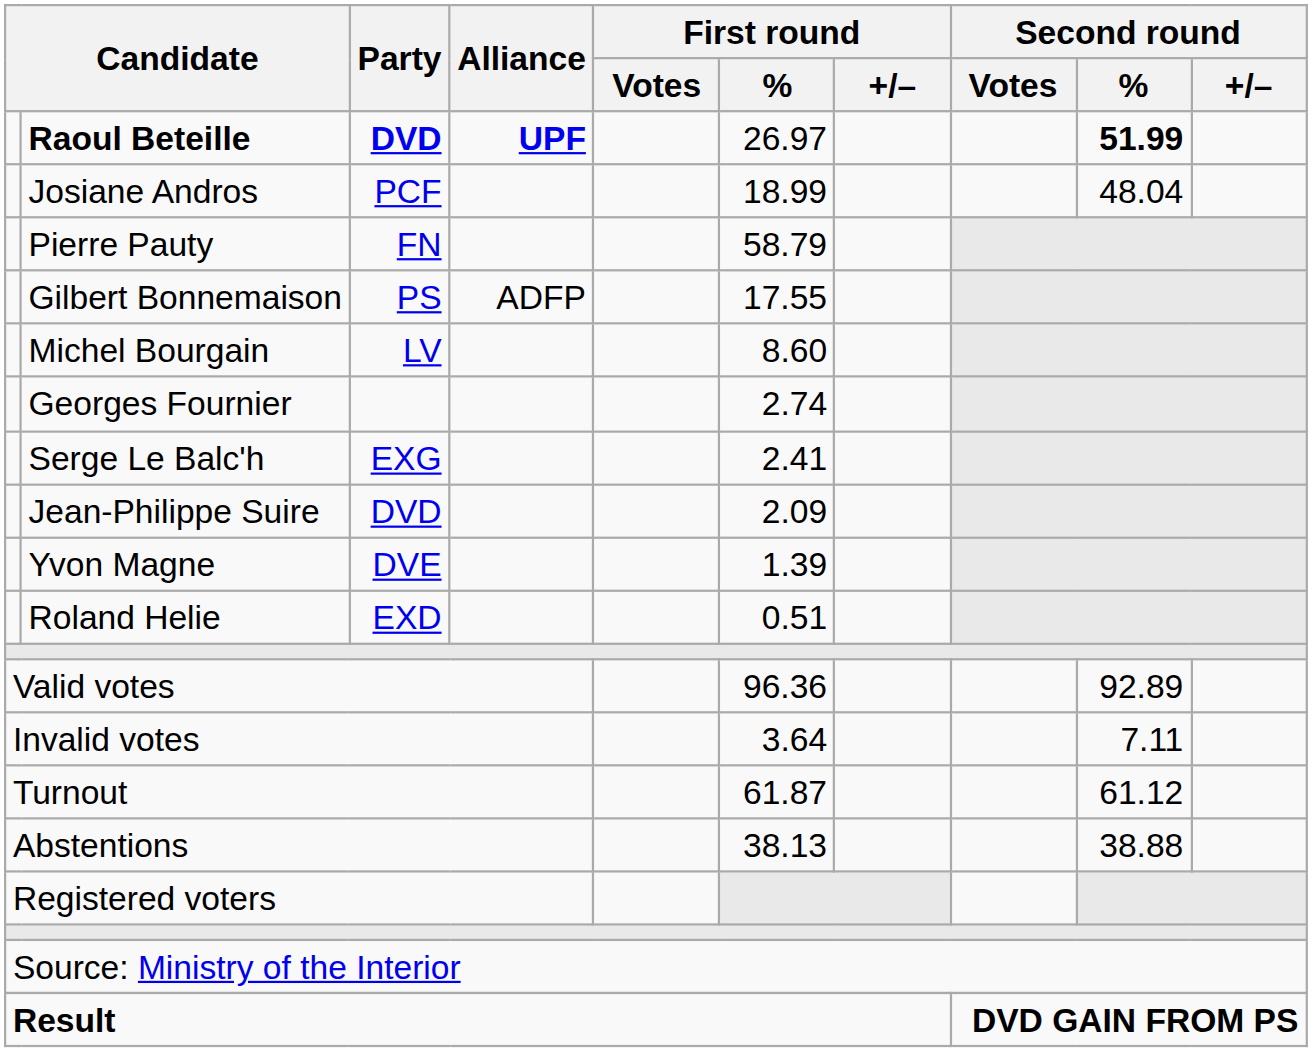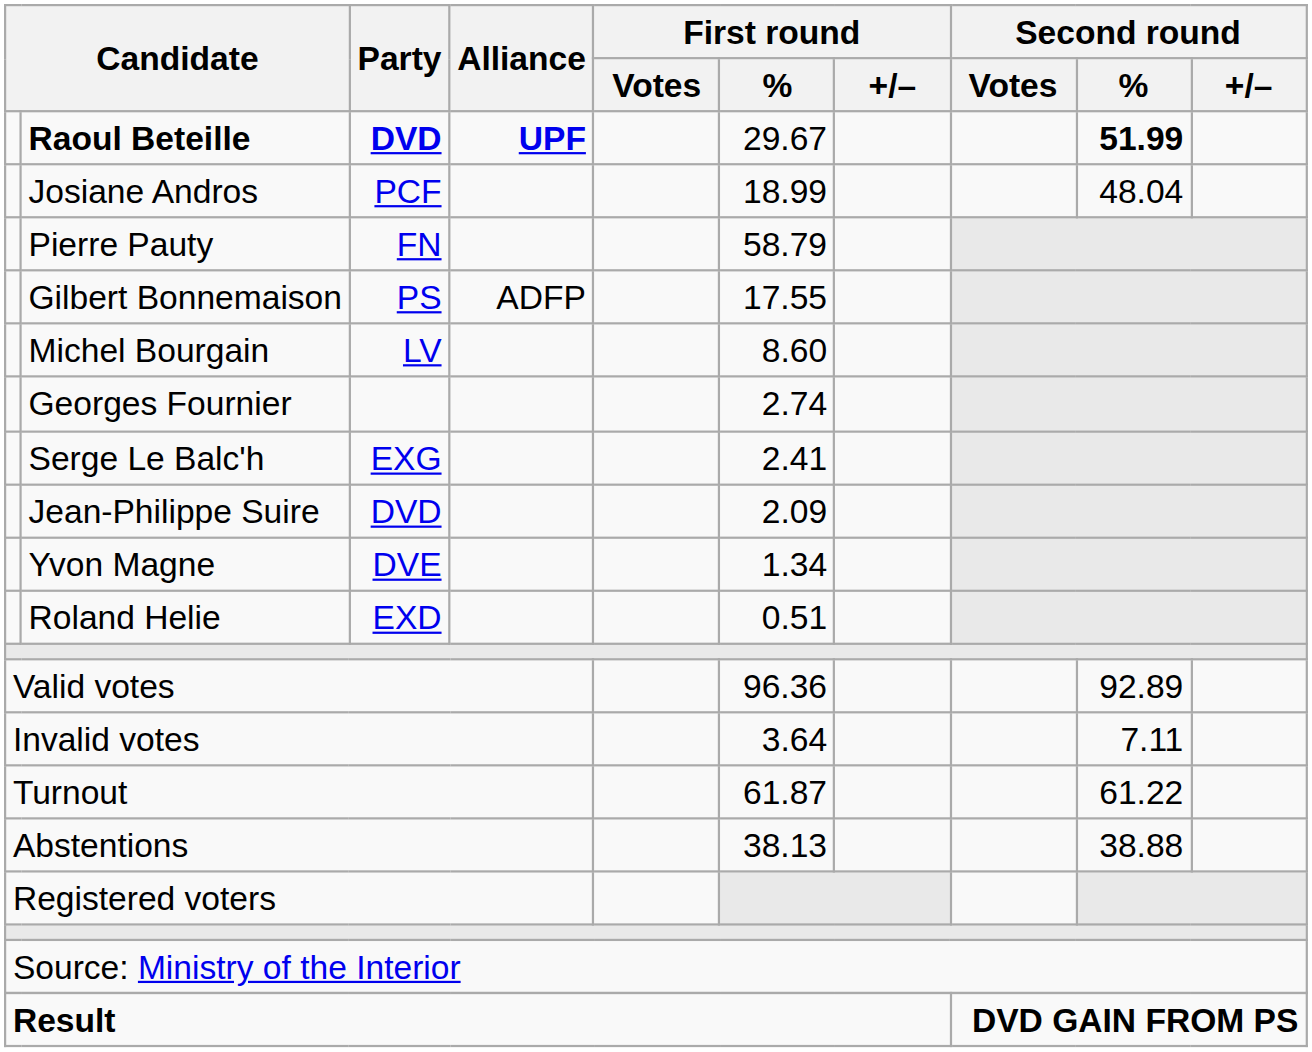Raoul Beteille | First round / %: 26.97 -> 29.67
Yvon Magne | First round / %: 1.39 -> 1.34
Turnout | Second round / %: 61.12 -> 61.22
